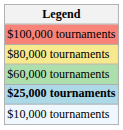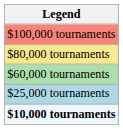row 5 | column 1: bold -> normal
row 6 | column 1: normal -> bold
